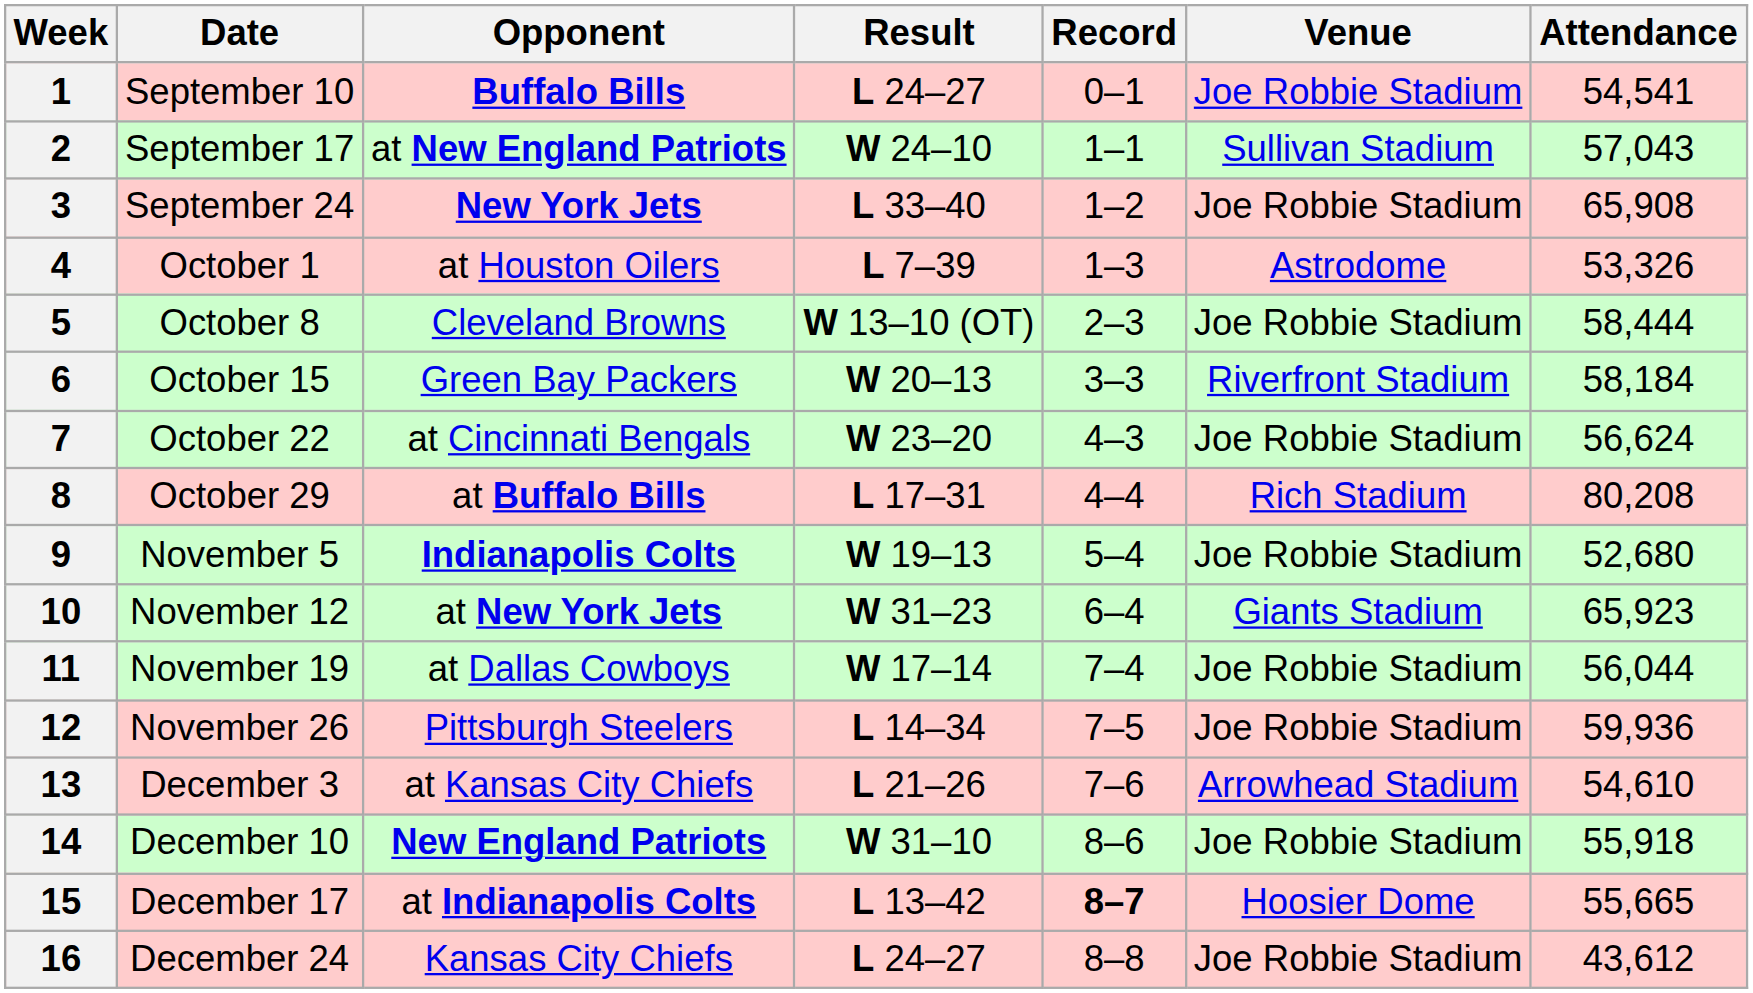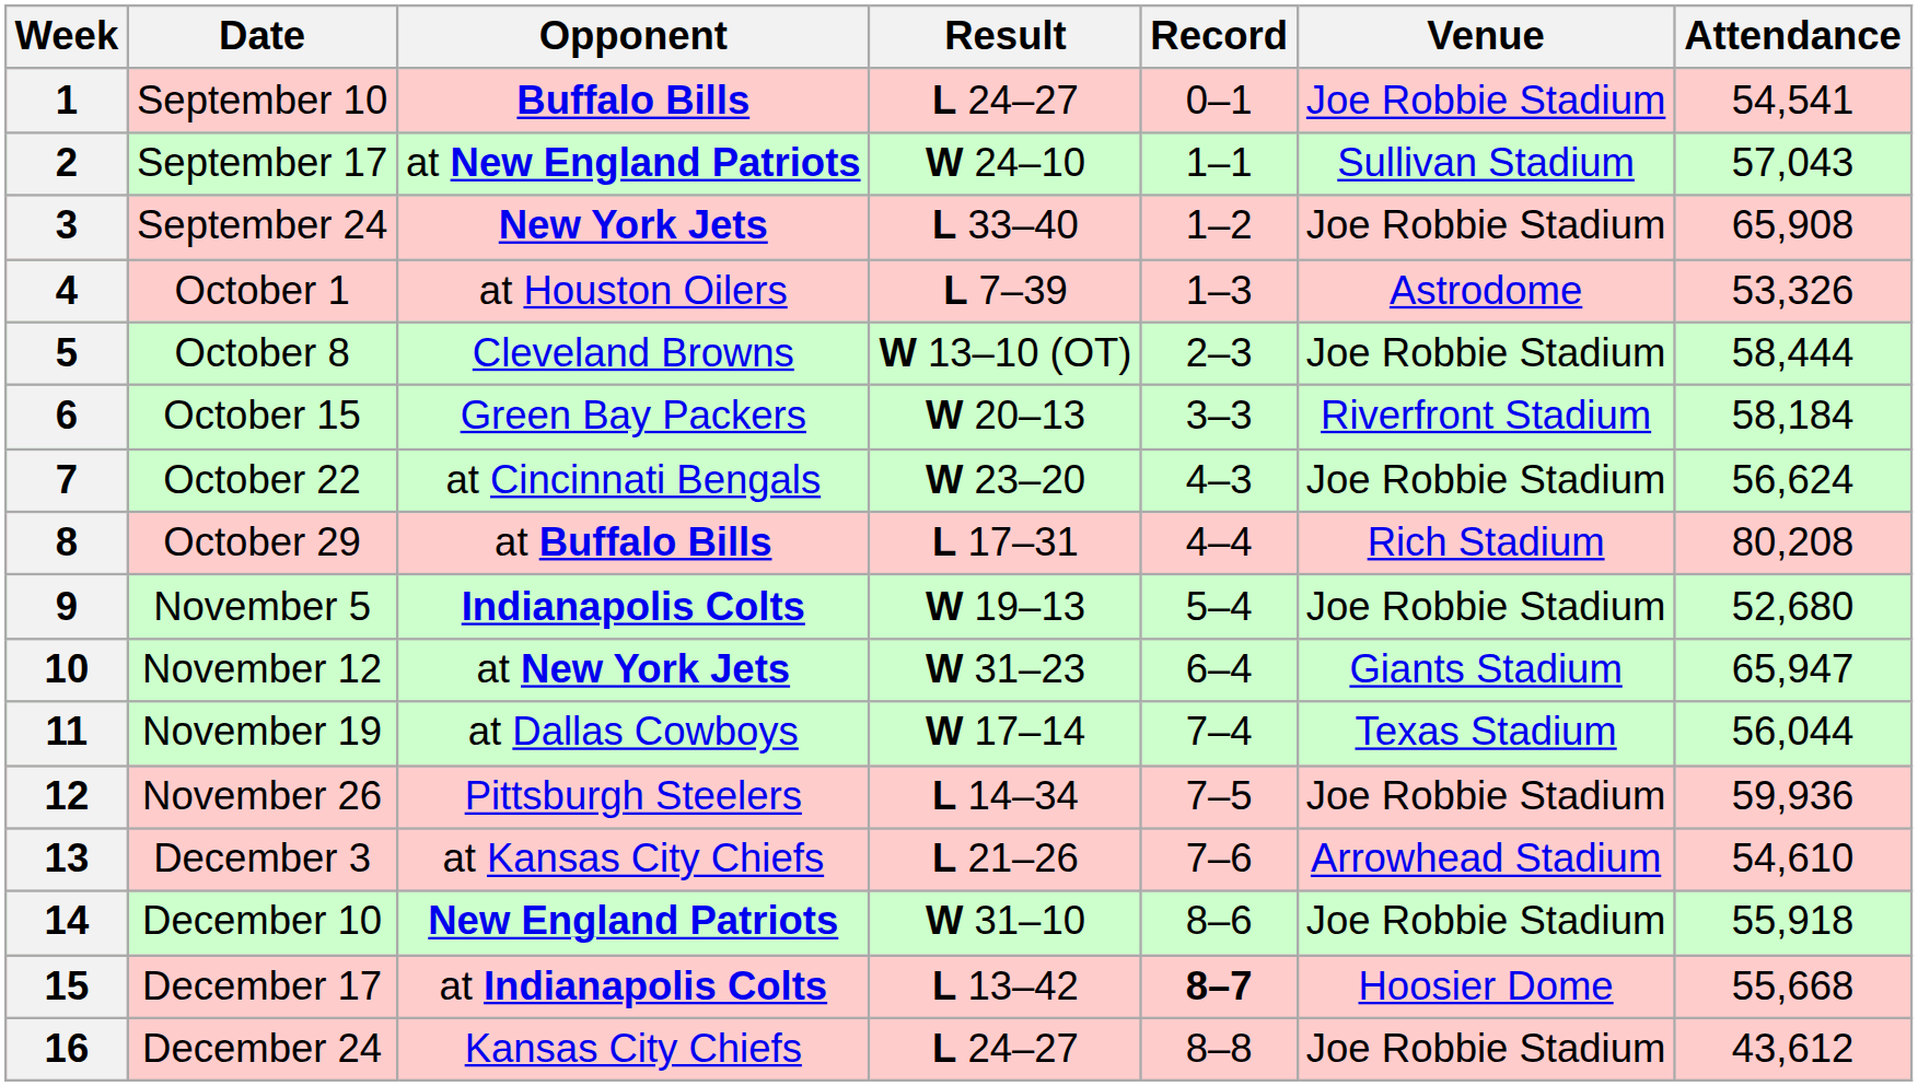10 | Attendance: 65,923 -> 65,947
11 | Venue: Joe Robbie Stadium -> Texas Stadium
15 | Attendance: 55,665 -> 55,668
